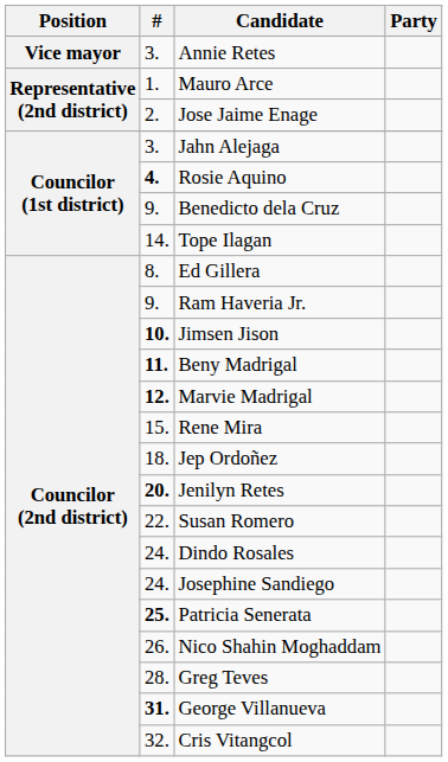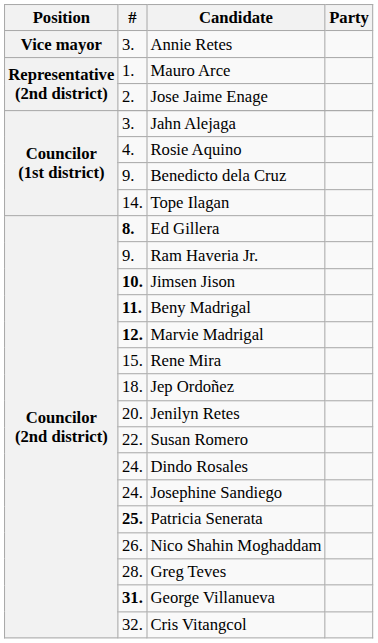Rosie Aquino | #: bold -> normal
Ed Gillera | #: normal -> bold
Jenilyn Retes | #: bold -> normal
